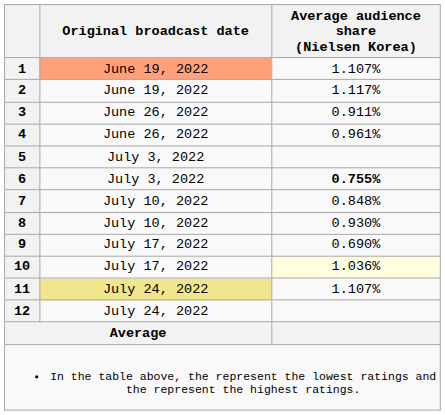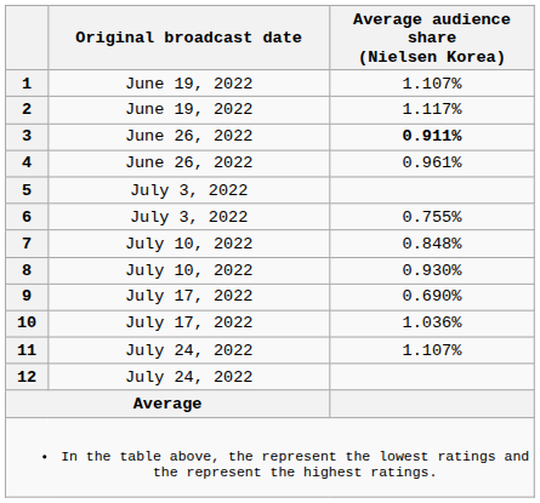1 | Original broadcast date: lightsalmon background -> no background
3 | Average audience share (Nielsen Korea): normal -> bold
6 | Average audience share (Nielsen Korea): bold -> normal
10 | Average audience share (Nielsen Korea): lightyellow background -> no background
11 | Original broadcast date: khaki background -> no background
